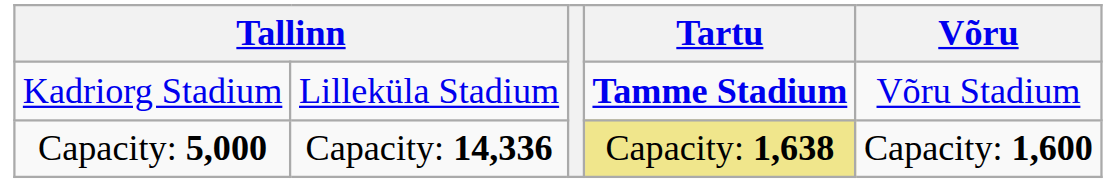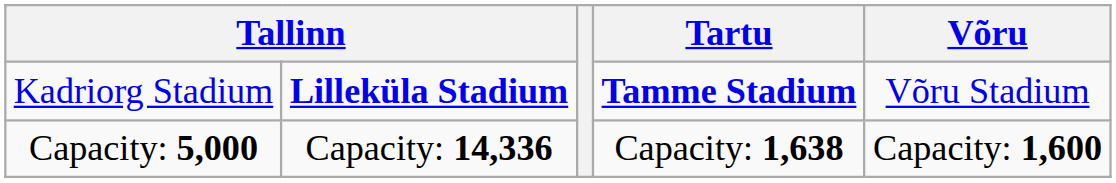Kadriorg Stadium | column 2: normal -> bold
Capacity: 5,000 | Tartu: khaki background -> no background
